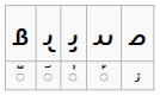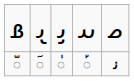𐴧 | column 5: normal -> bold
